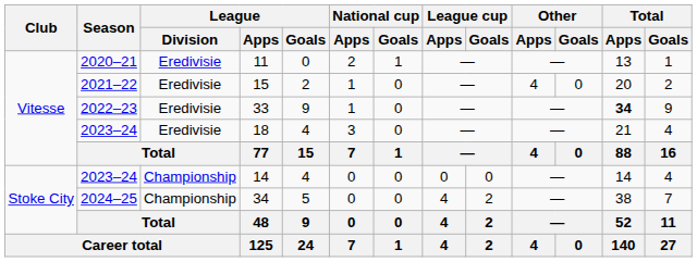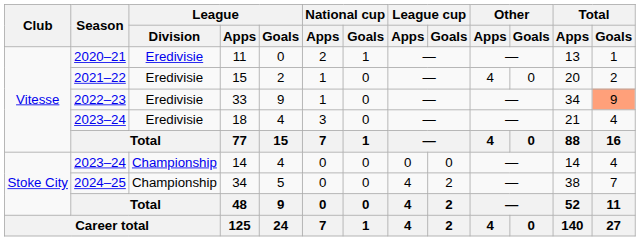33 | Total / Apps: bold -> normal
33 | Total / Goals: no background -> lightsalmon background
